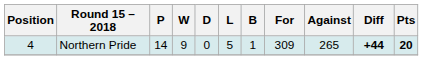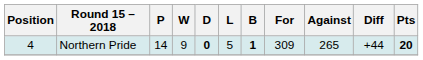Northern Pride | D: normal -> bold
Northern Pride | B: normal -> bold
Northern Pride | Diff: bold -> normal
